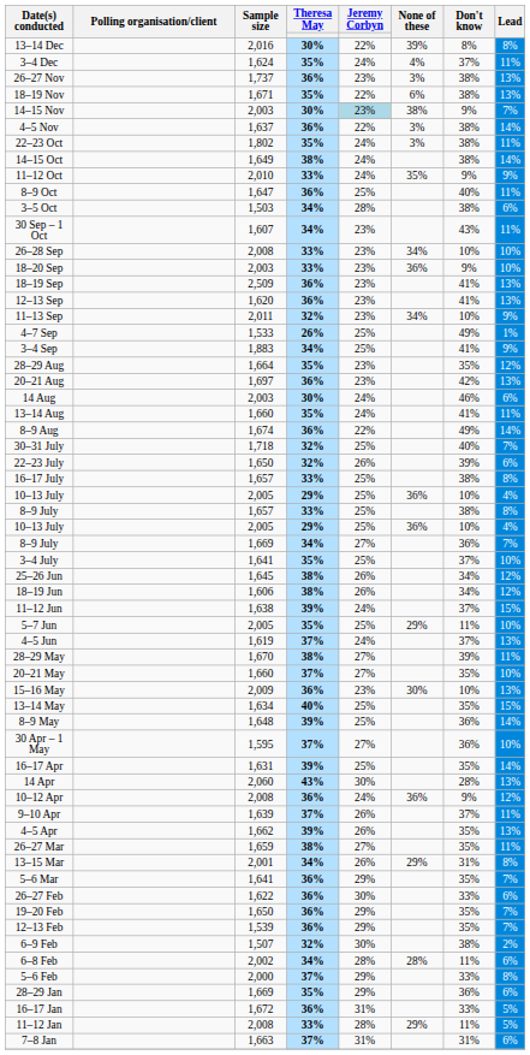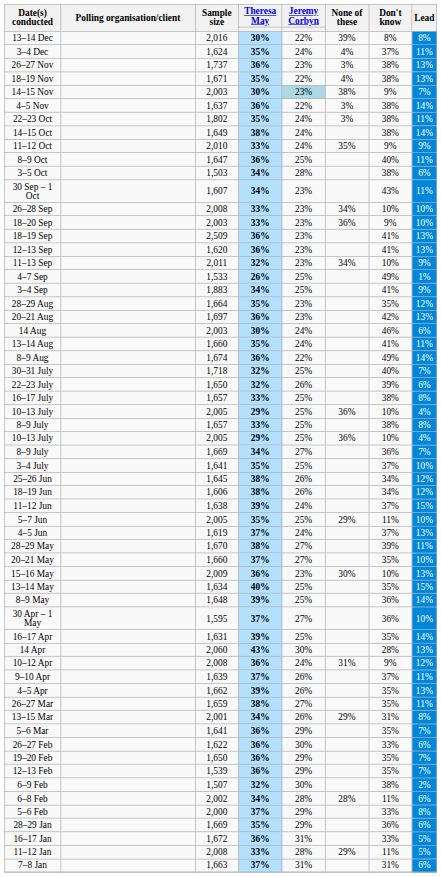18–19 Nov | None of these: 6% -> 4%
10–12 Apr | None of these: 36% -> 31%
